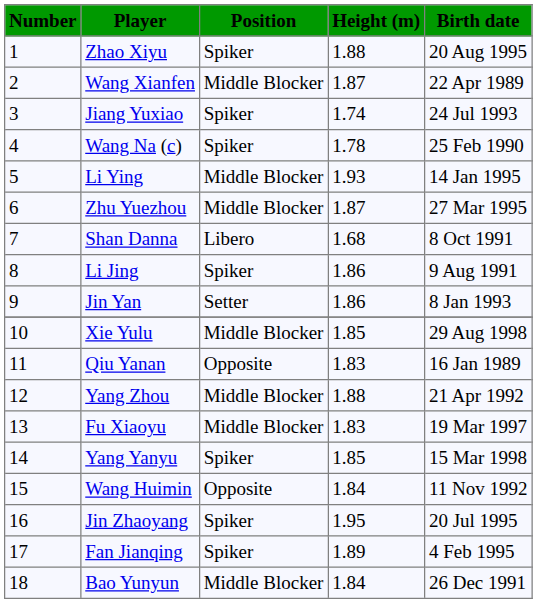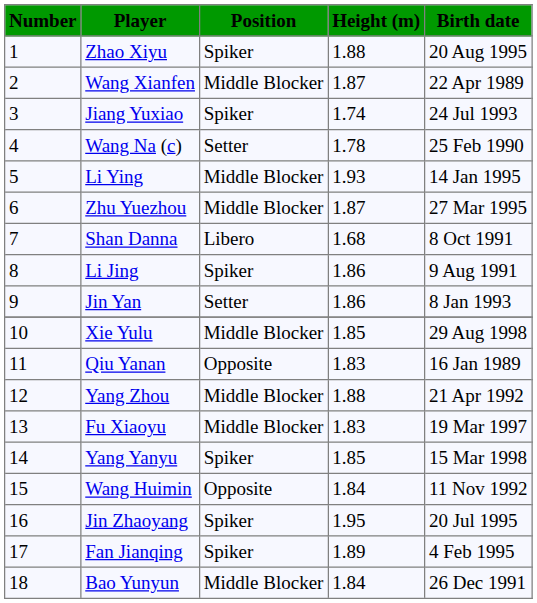Wang Na (c) | Position: Spiker -> Setter
